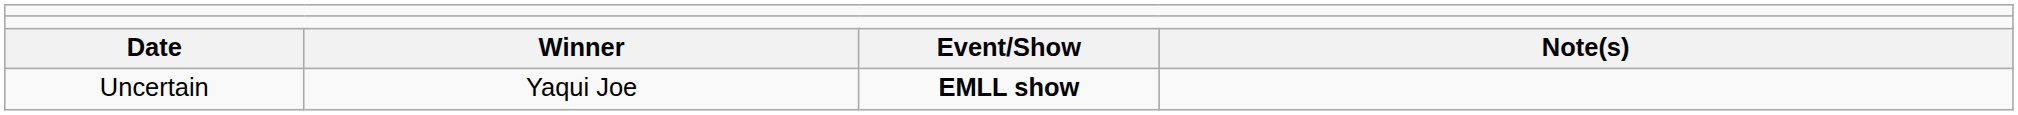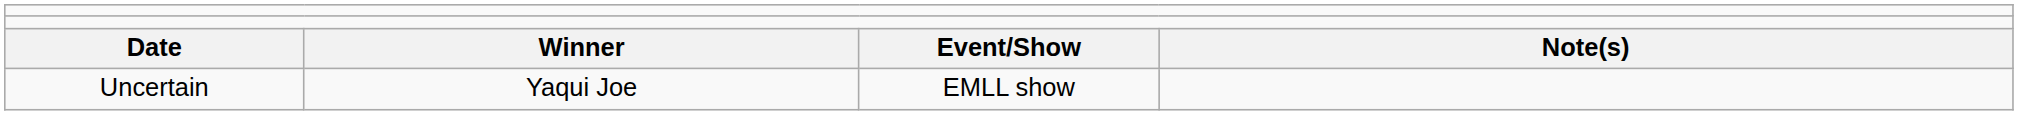Uncertain | column 3: bold -> normal
